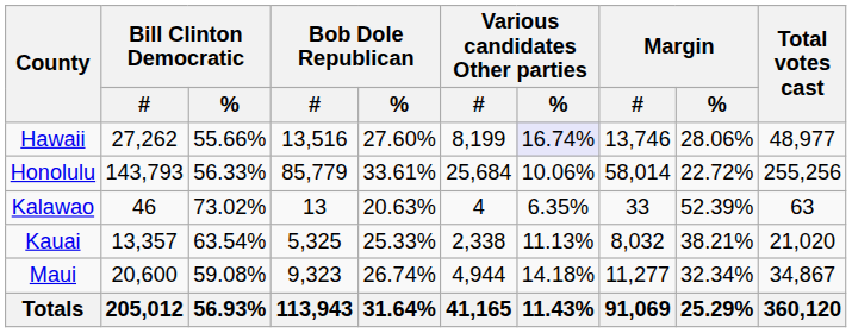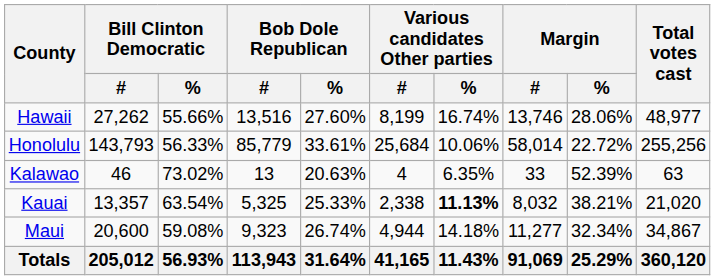Hawaii | Various candidates Other parties / %: lavender background -> no background
Kauai | Various candidates Other parties / %: normal -> bold
